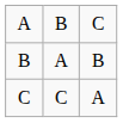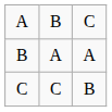row 2 | column 3: B -> A
row 3 | column 3: A -> B
